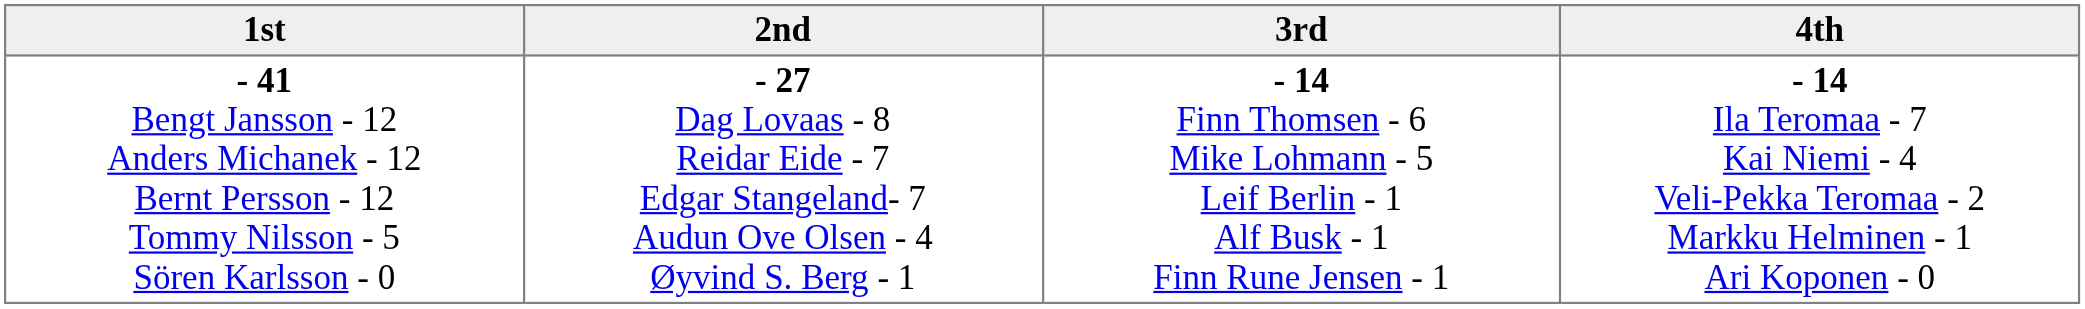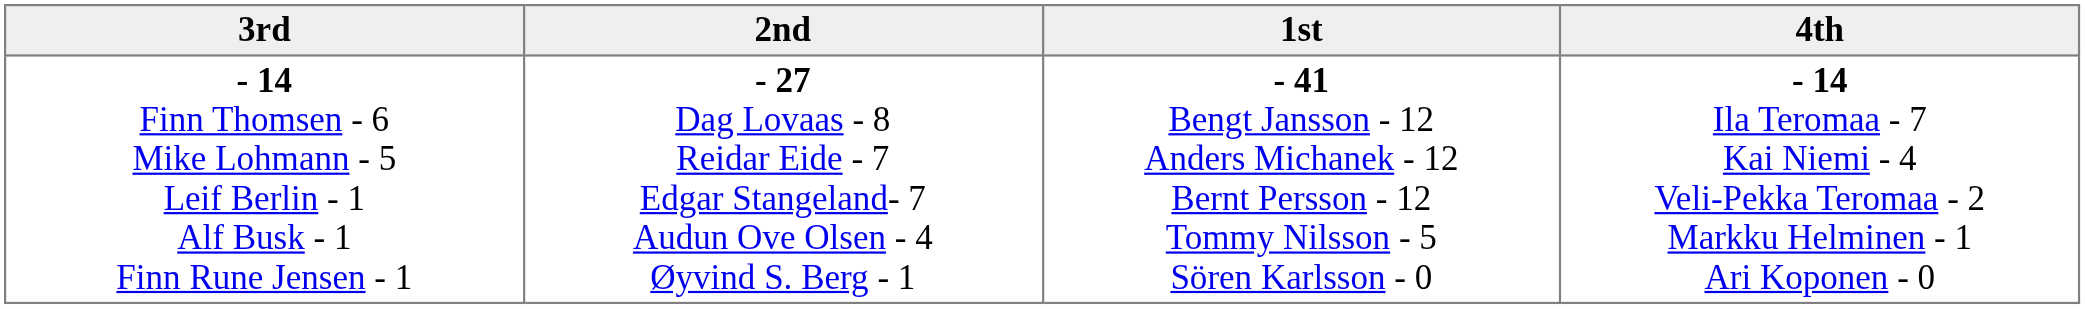columns swapped: 1st <-> 3rd
